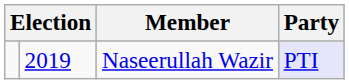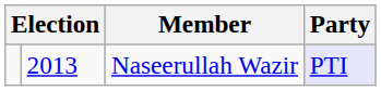Naseerullah Wazir | column 2: 2019 -> 2013
